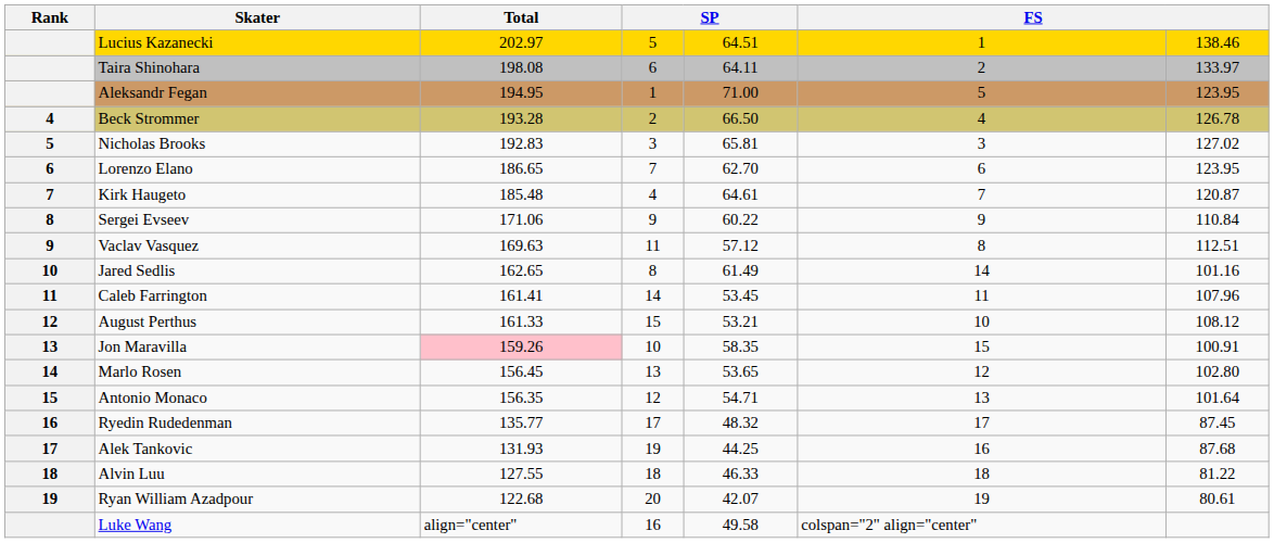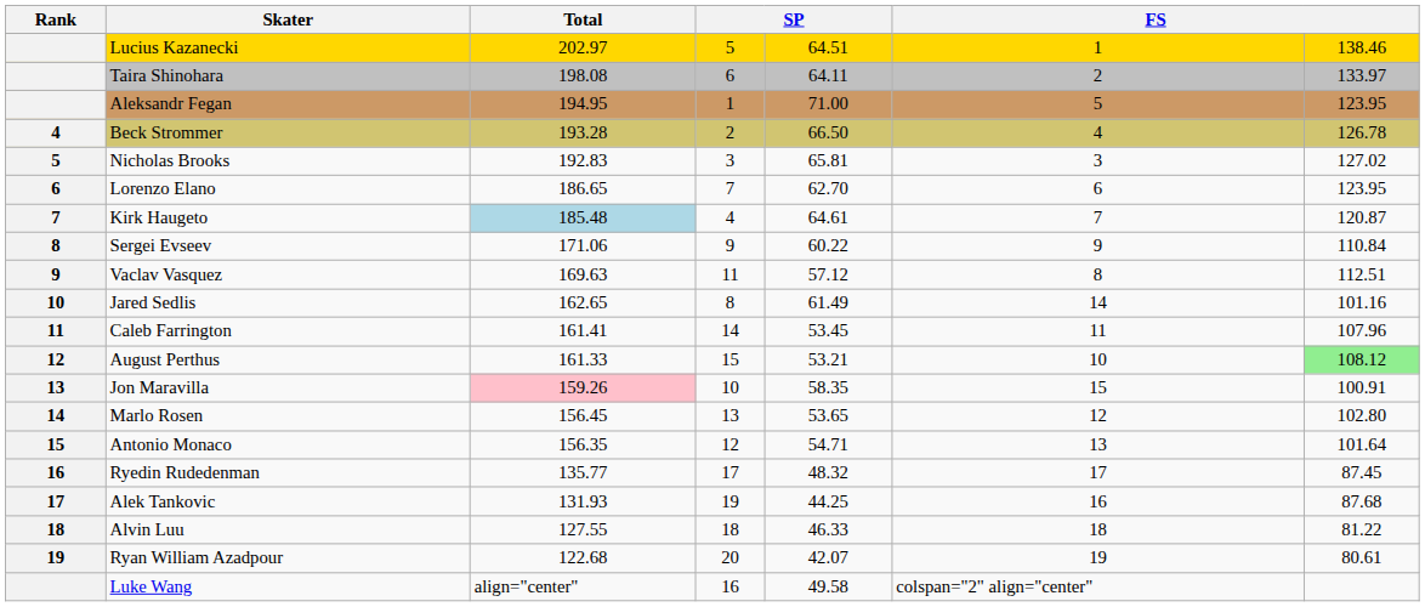Kirk Haugeto | Total: no background -> lightblue background
August Perthus | column 7: no background -> lightgreen background
